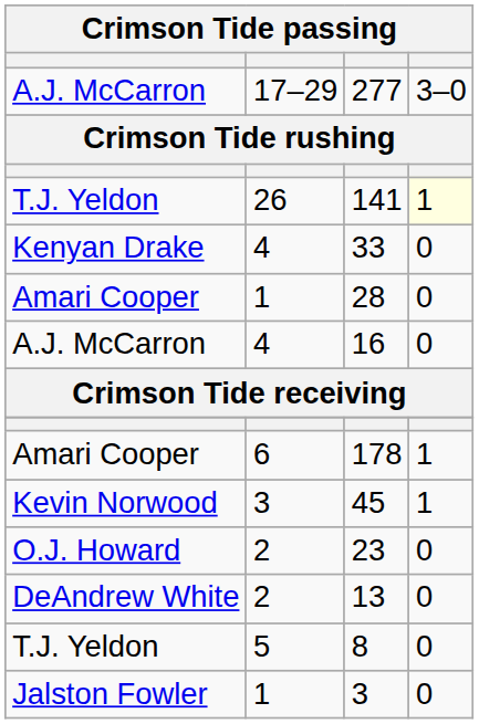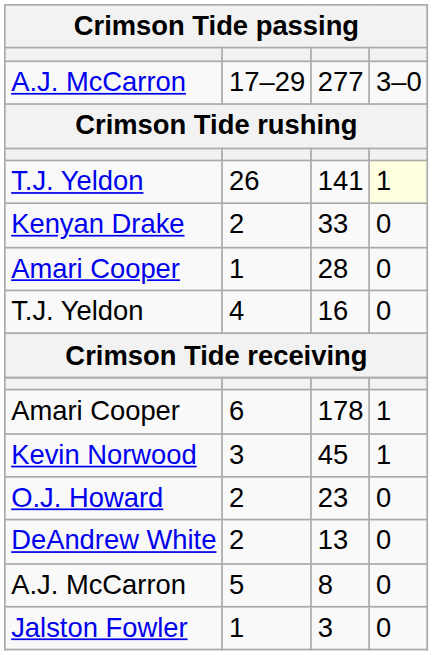33 | column 2: 4 -> 2
16 | column 1: A.J. McCarron -> T.J. Yeldon
8 | column 1: T.J. Yeldon -> A.J. McCarron
